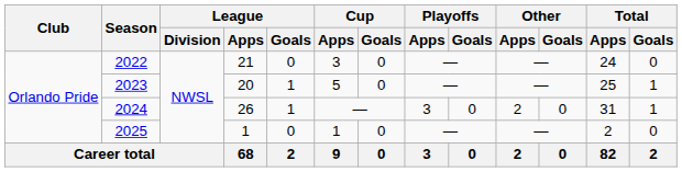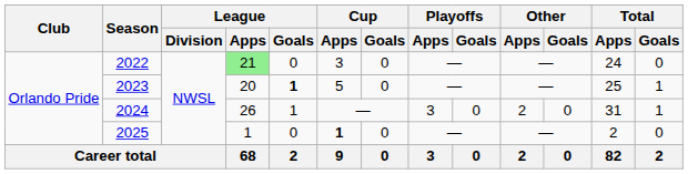2022 | League / Apps: no background -> lightgreen background
2023 | League / Goals: normal -> bold
2025 | Cup / Apps: normal -> bold
